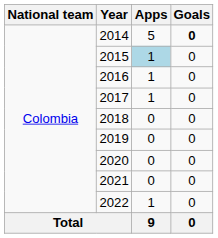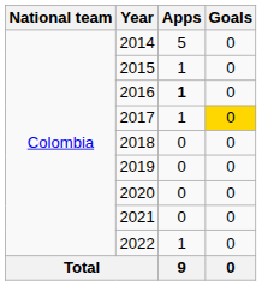2014 | Goals: bold -> normal
2015 | Apps: lightblue background -> no background
2016 | Apps: normal -> bold
2017 | Goals: no background -> gold background
